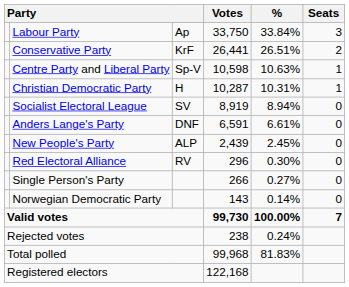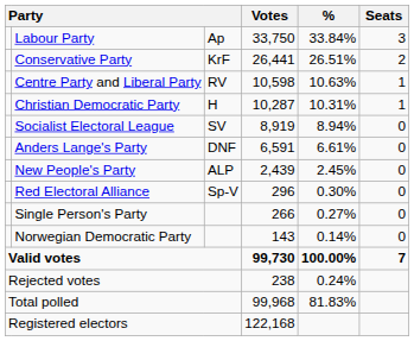Centre Party and Liberal Party | column 3: Sp-V -> RV
Red Electoral Alliance | column 3: RV -> Sp-V
